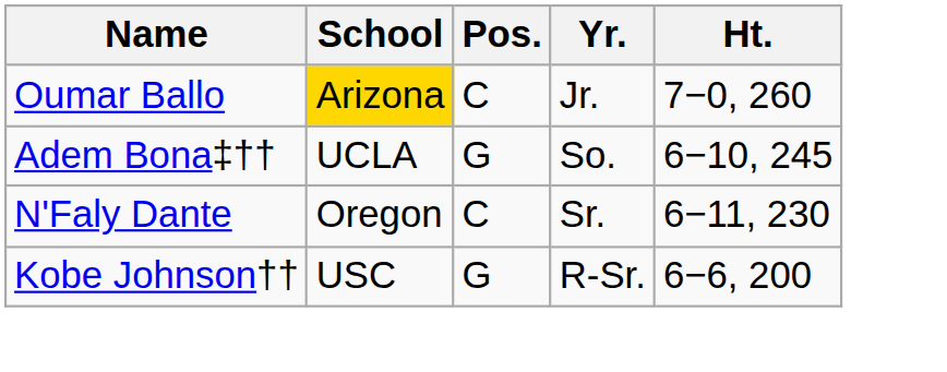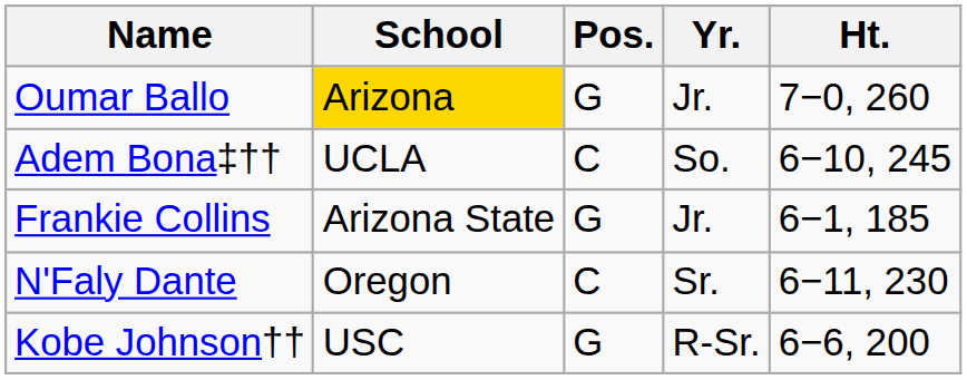Oumar Ballo | Pos.: C -> G
Adem Bona‡†† | Pos.: G -> C
+ row: Frankie Collins | Arizona State | G | Jr. | 6−1, 185
